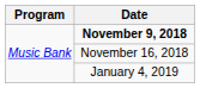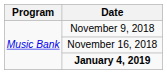November 9, 2018 | Date: bold -> normal
January 4, 2019 | Date: normal -> bold
